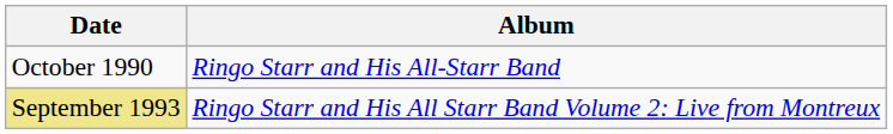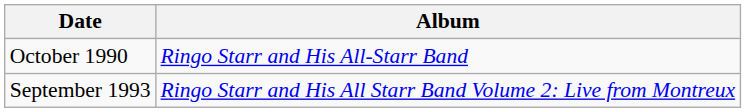row 3 | Date: khaki background -> no background
